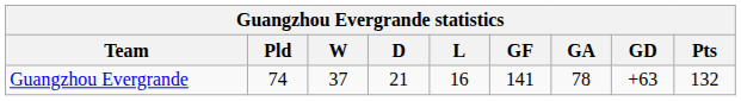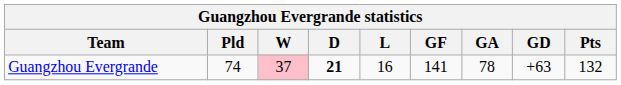Guangzhou Evergrande | W: no background -> pink background
Guangzhou Evergrande | D: normal -> bold
